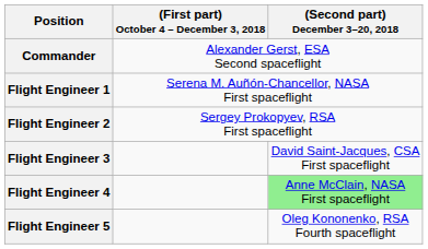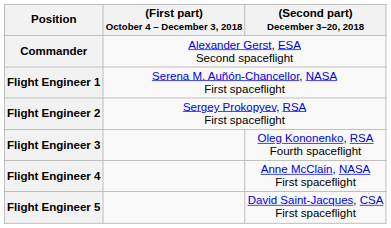Flight Engineer 3 | (Second part) December 3–20, 2018: David Saint-Jacques, CSA First spaceflight -> Oleg Kononenko, RSA Fourth spaceflight
Flight Engineer 4 | (Second part) December 3–20, 2018: lightgreen background -> no background
Flight Engineer 5 | (Second part) December 3–20, 2018: Oleg Kononenko, RSA Fourth spaceflight -> David Saint-Jacques, CSA First spaceflight
